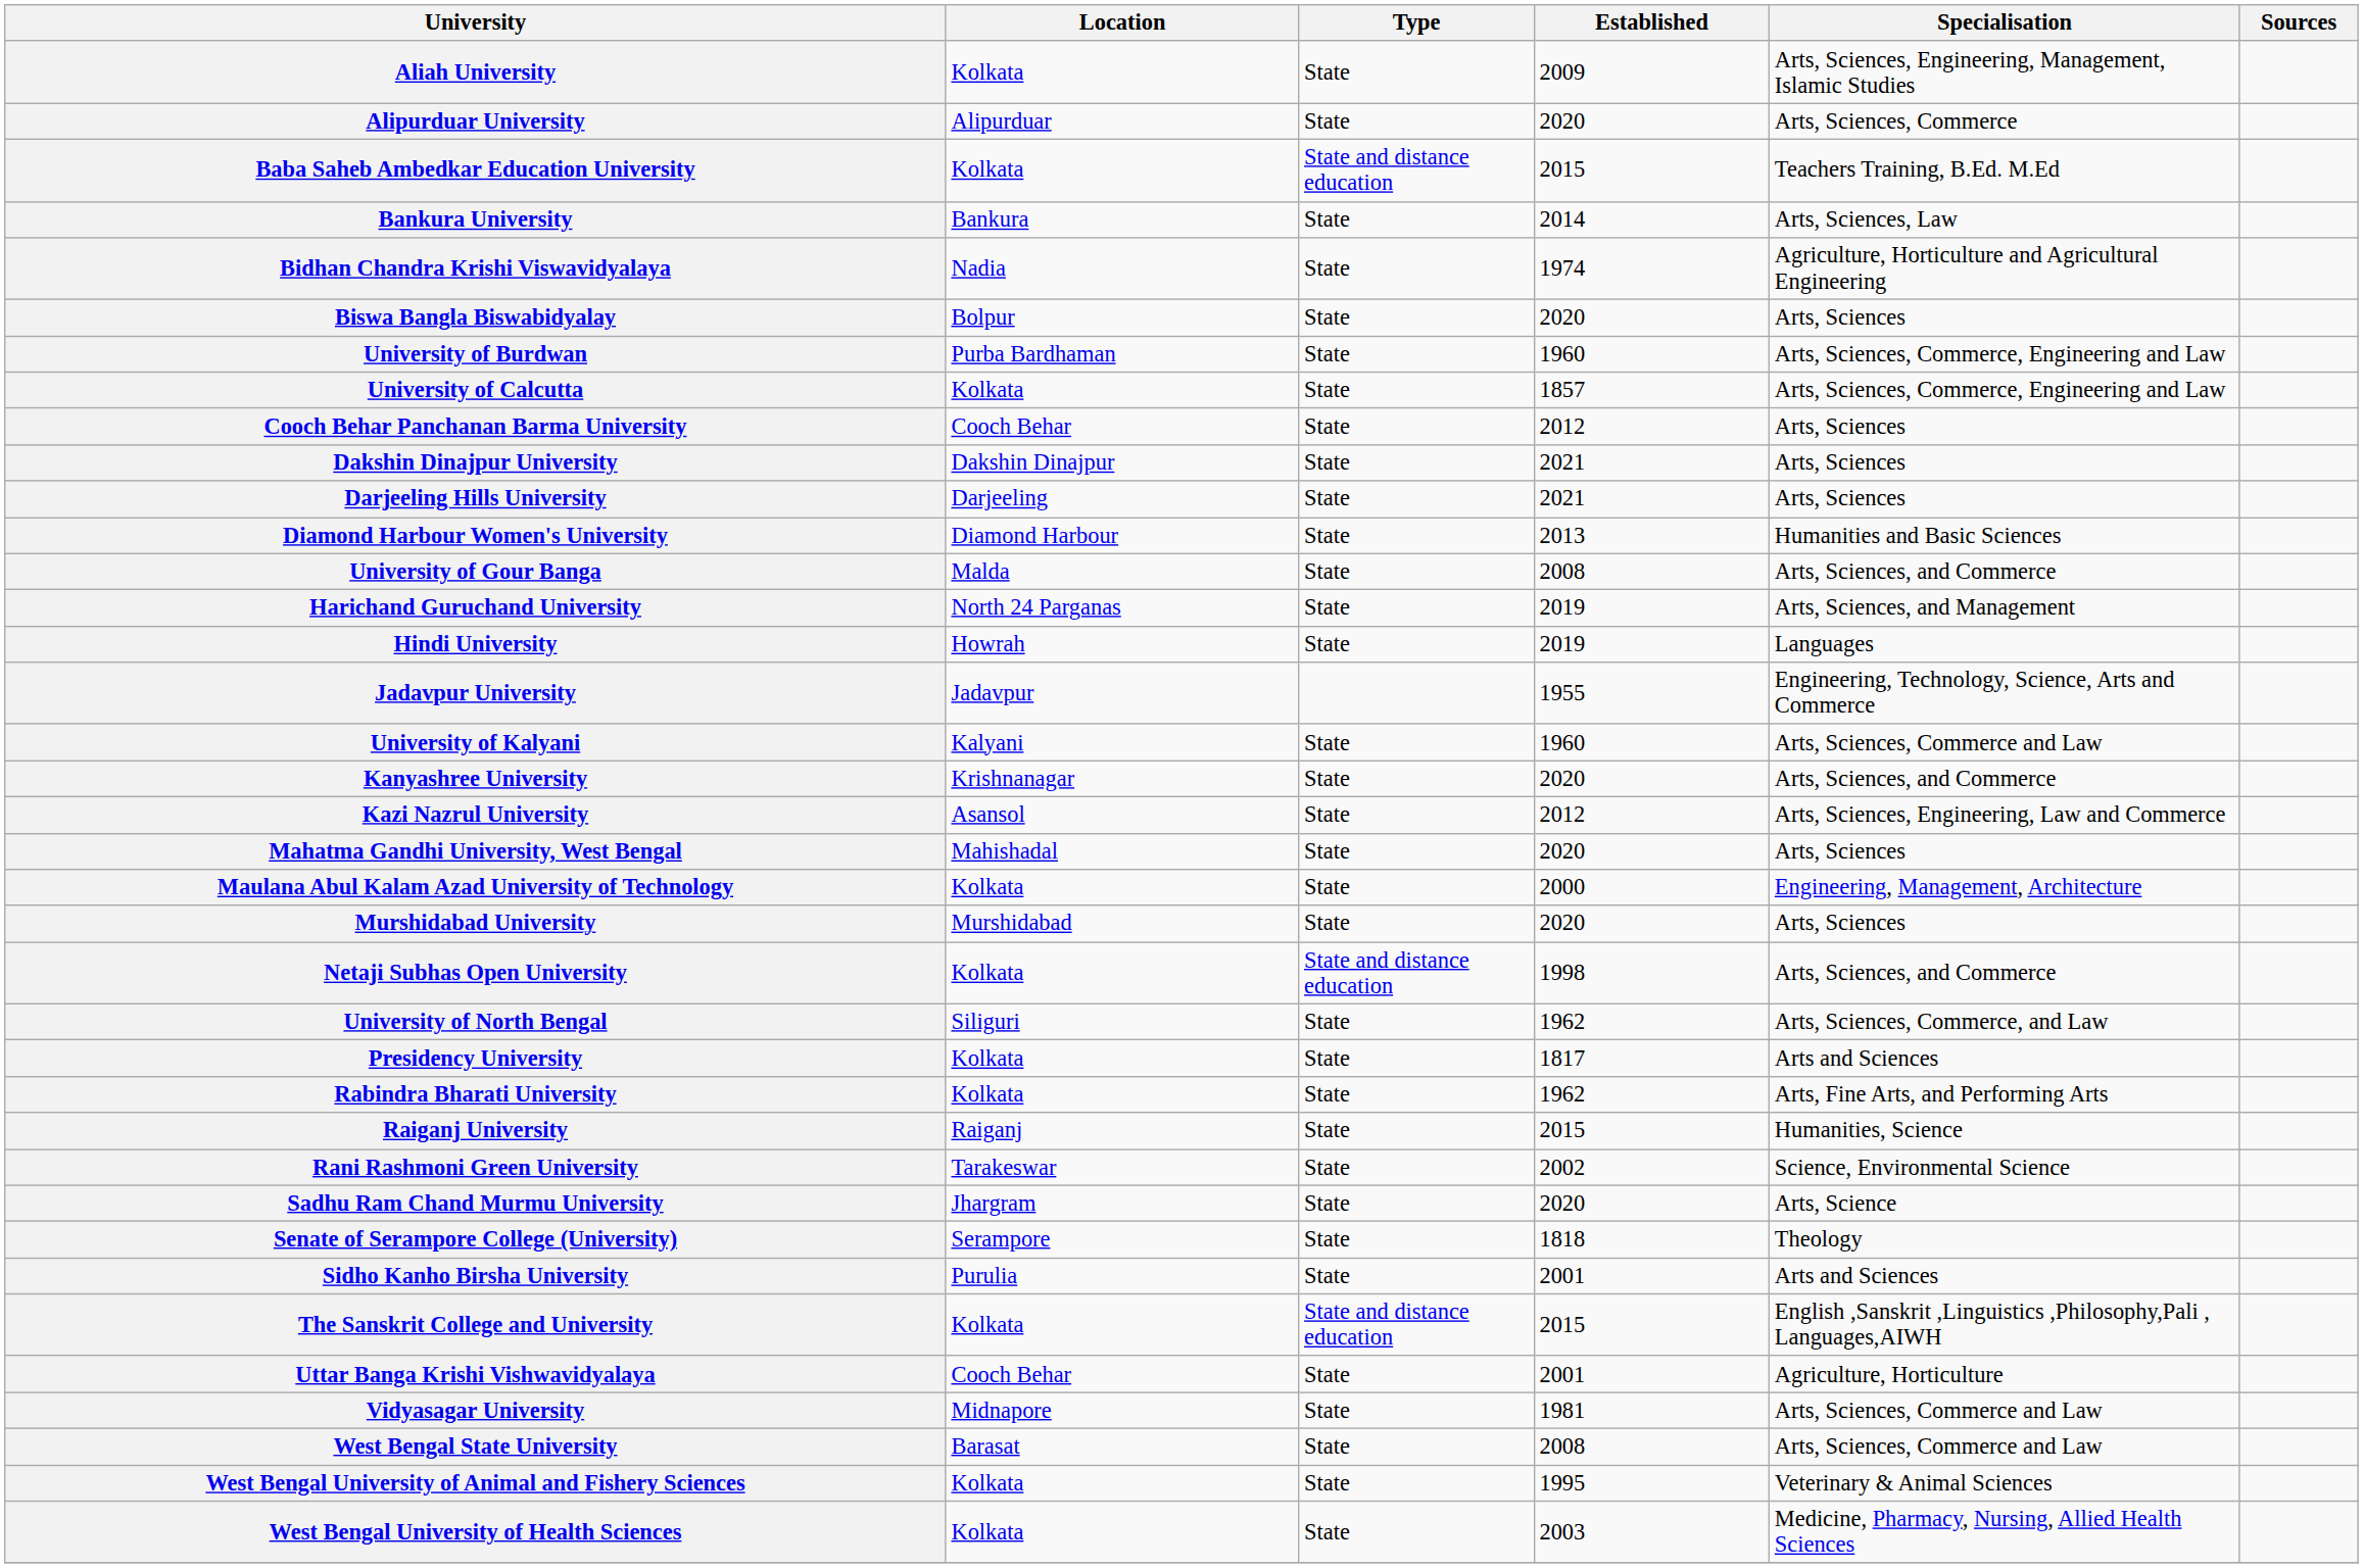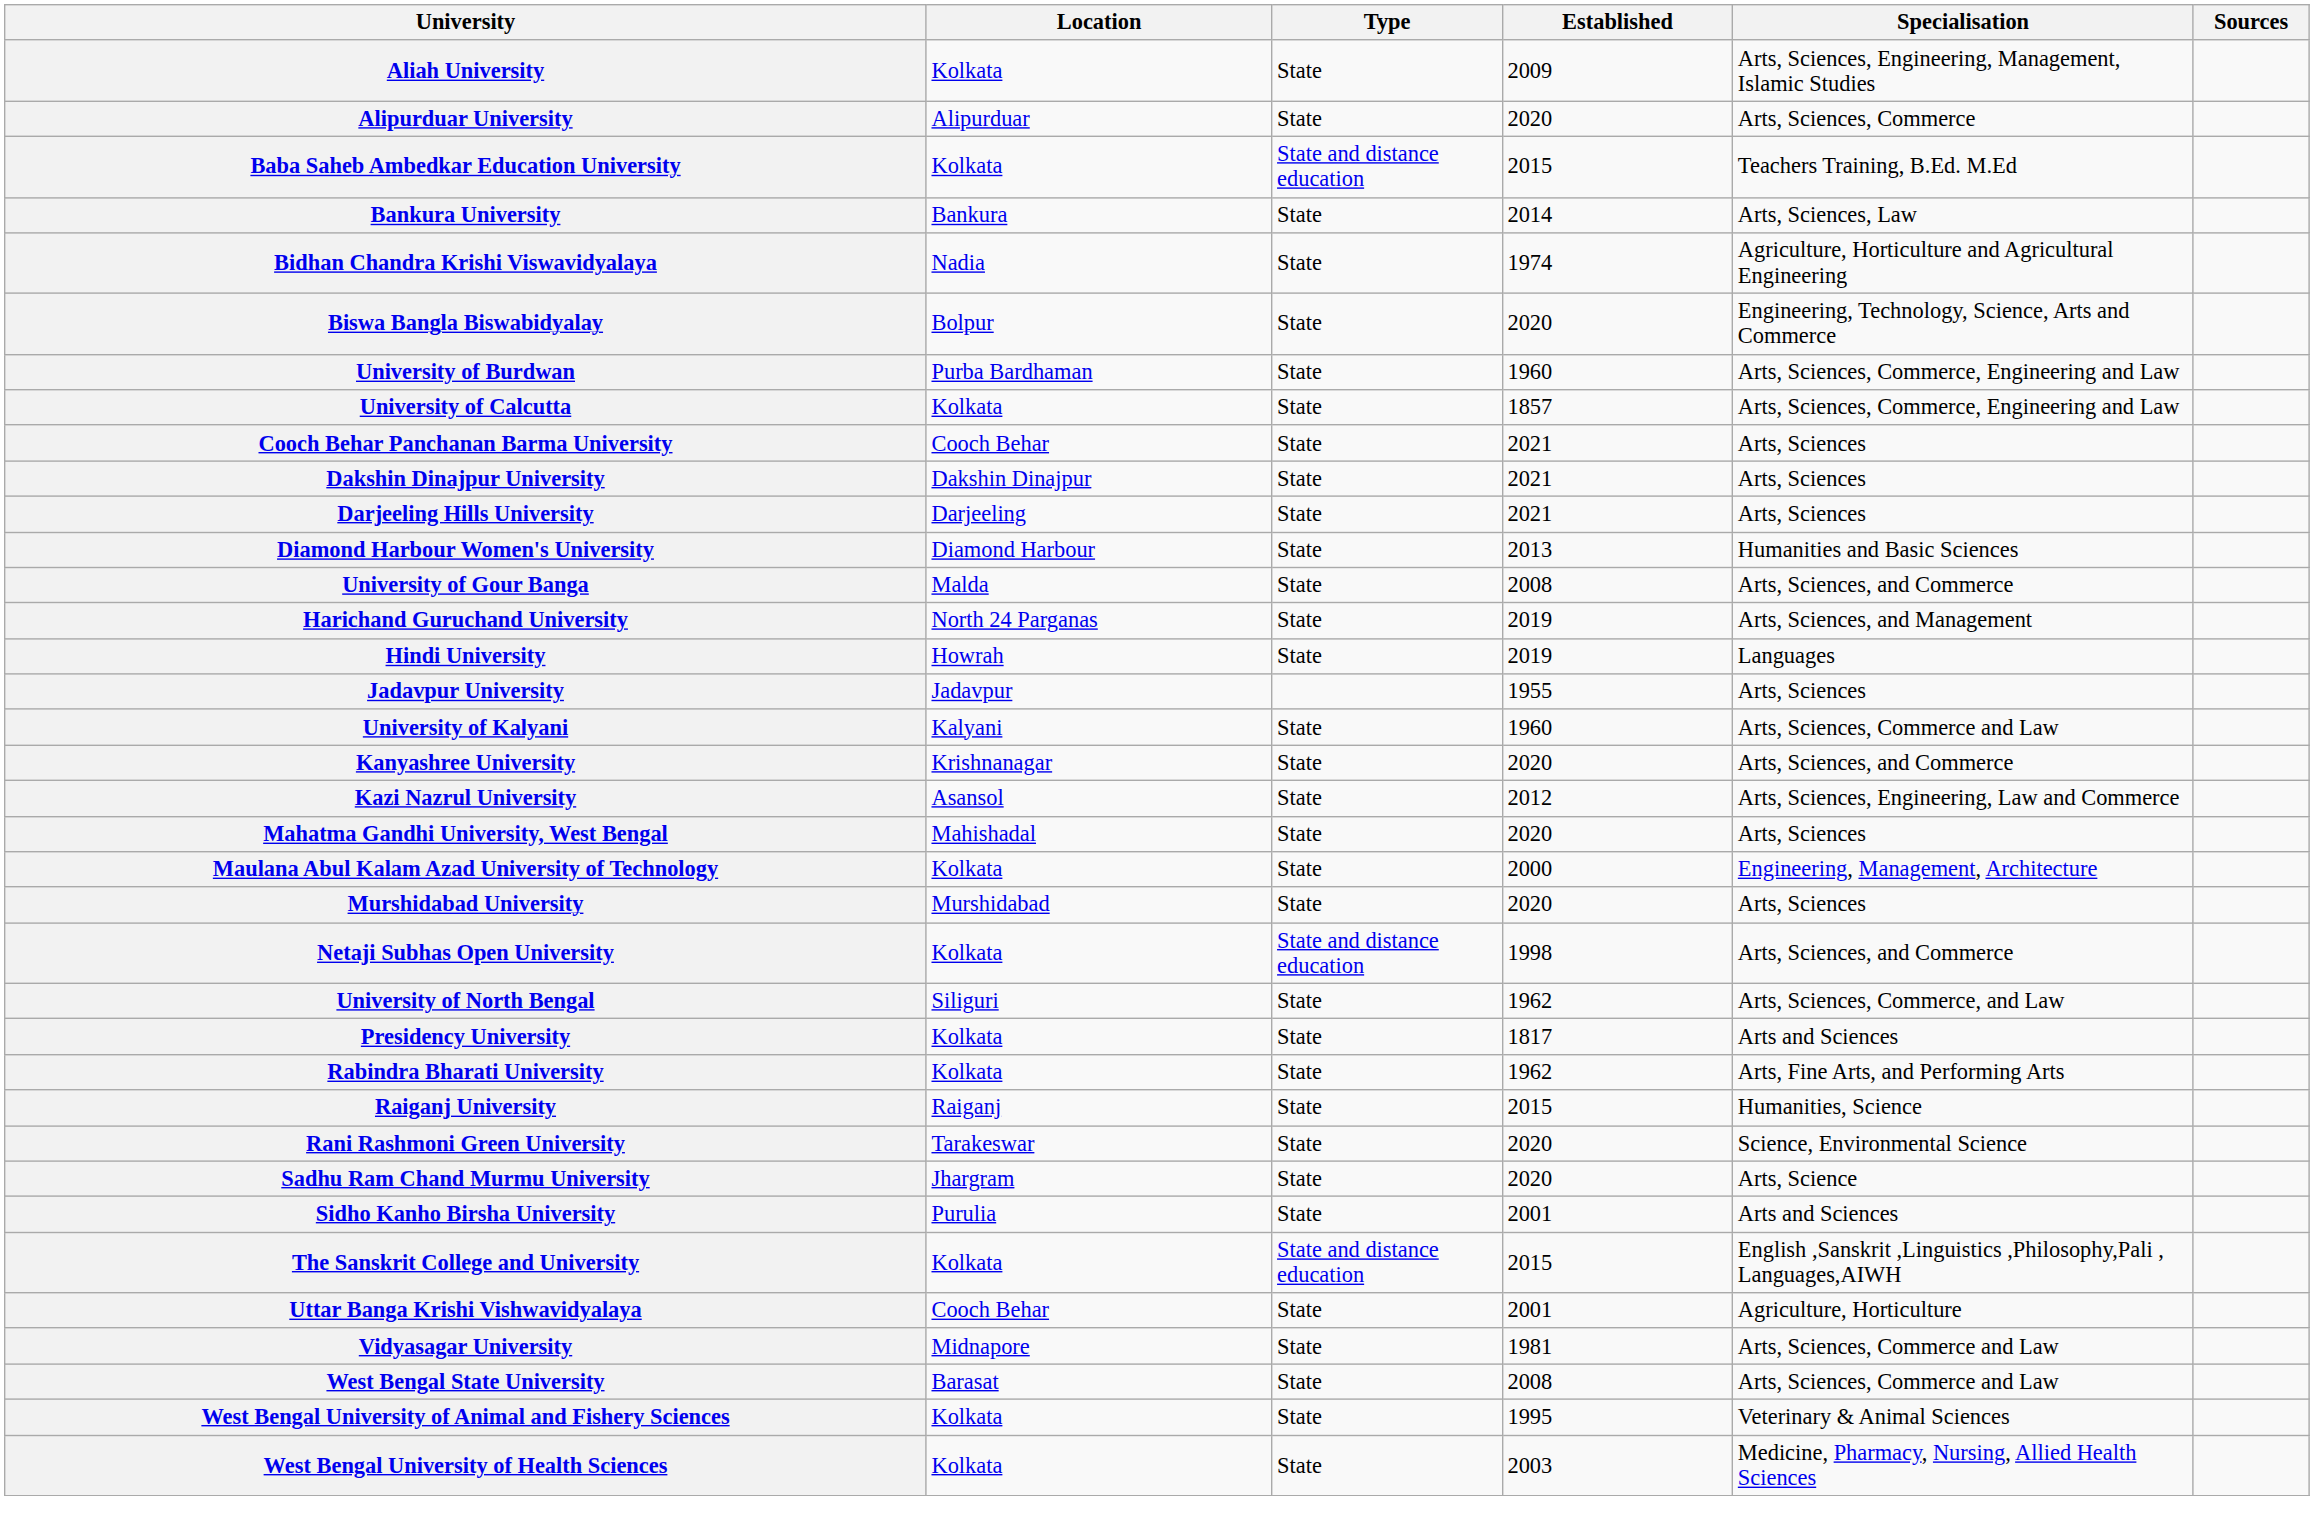Biswa Bangla Biswabidyalay | Specialisation: Arts, Sciences -> Engineering, Technology, Science, Arts and Commerce
Cooch Behar Panchanan Barma University | Established: 2012 -> 2021
Jadavpur University | Specialisation: Engineering, Technology, Science, Arts and Commerce -> Arts, Sciences
Rani Rashmoni Green University | Established: 2002 -> 2020
- row: Senate of Serampore College (University) | Serampore | State | 1818 | Theology
